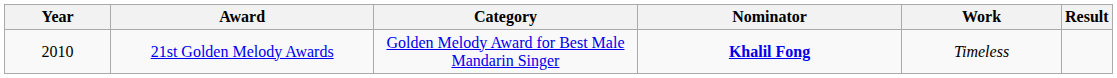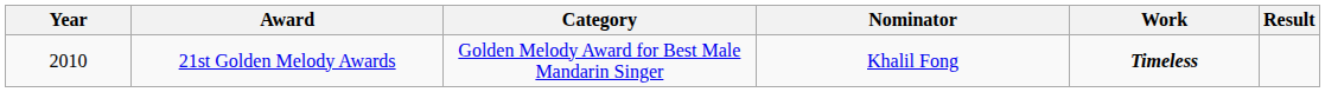21st Golden Melody Awards | Nominator: bold -> normal
21st Golden Melody Awards | Work: normal -> bold
